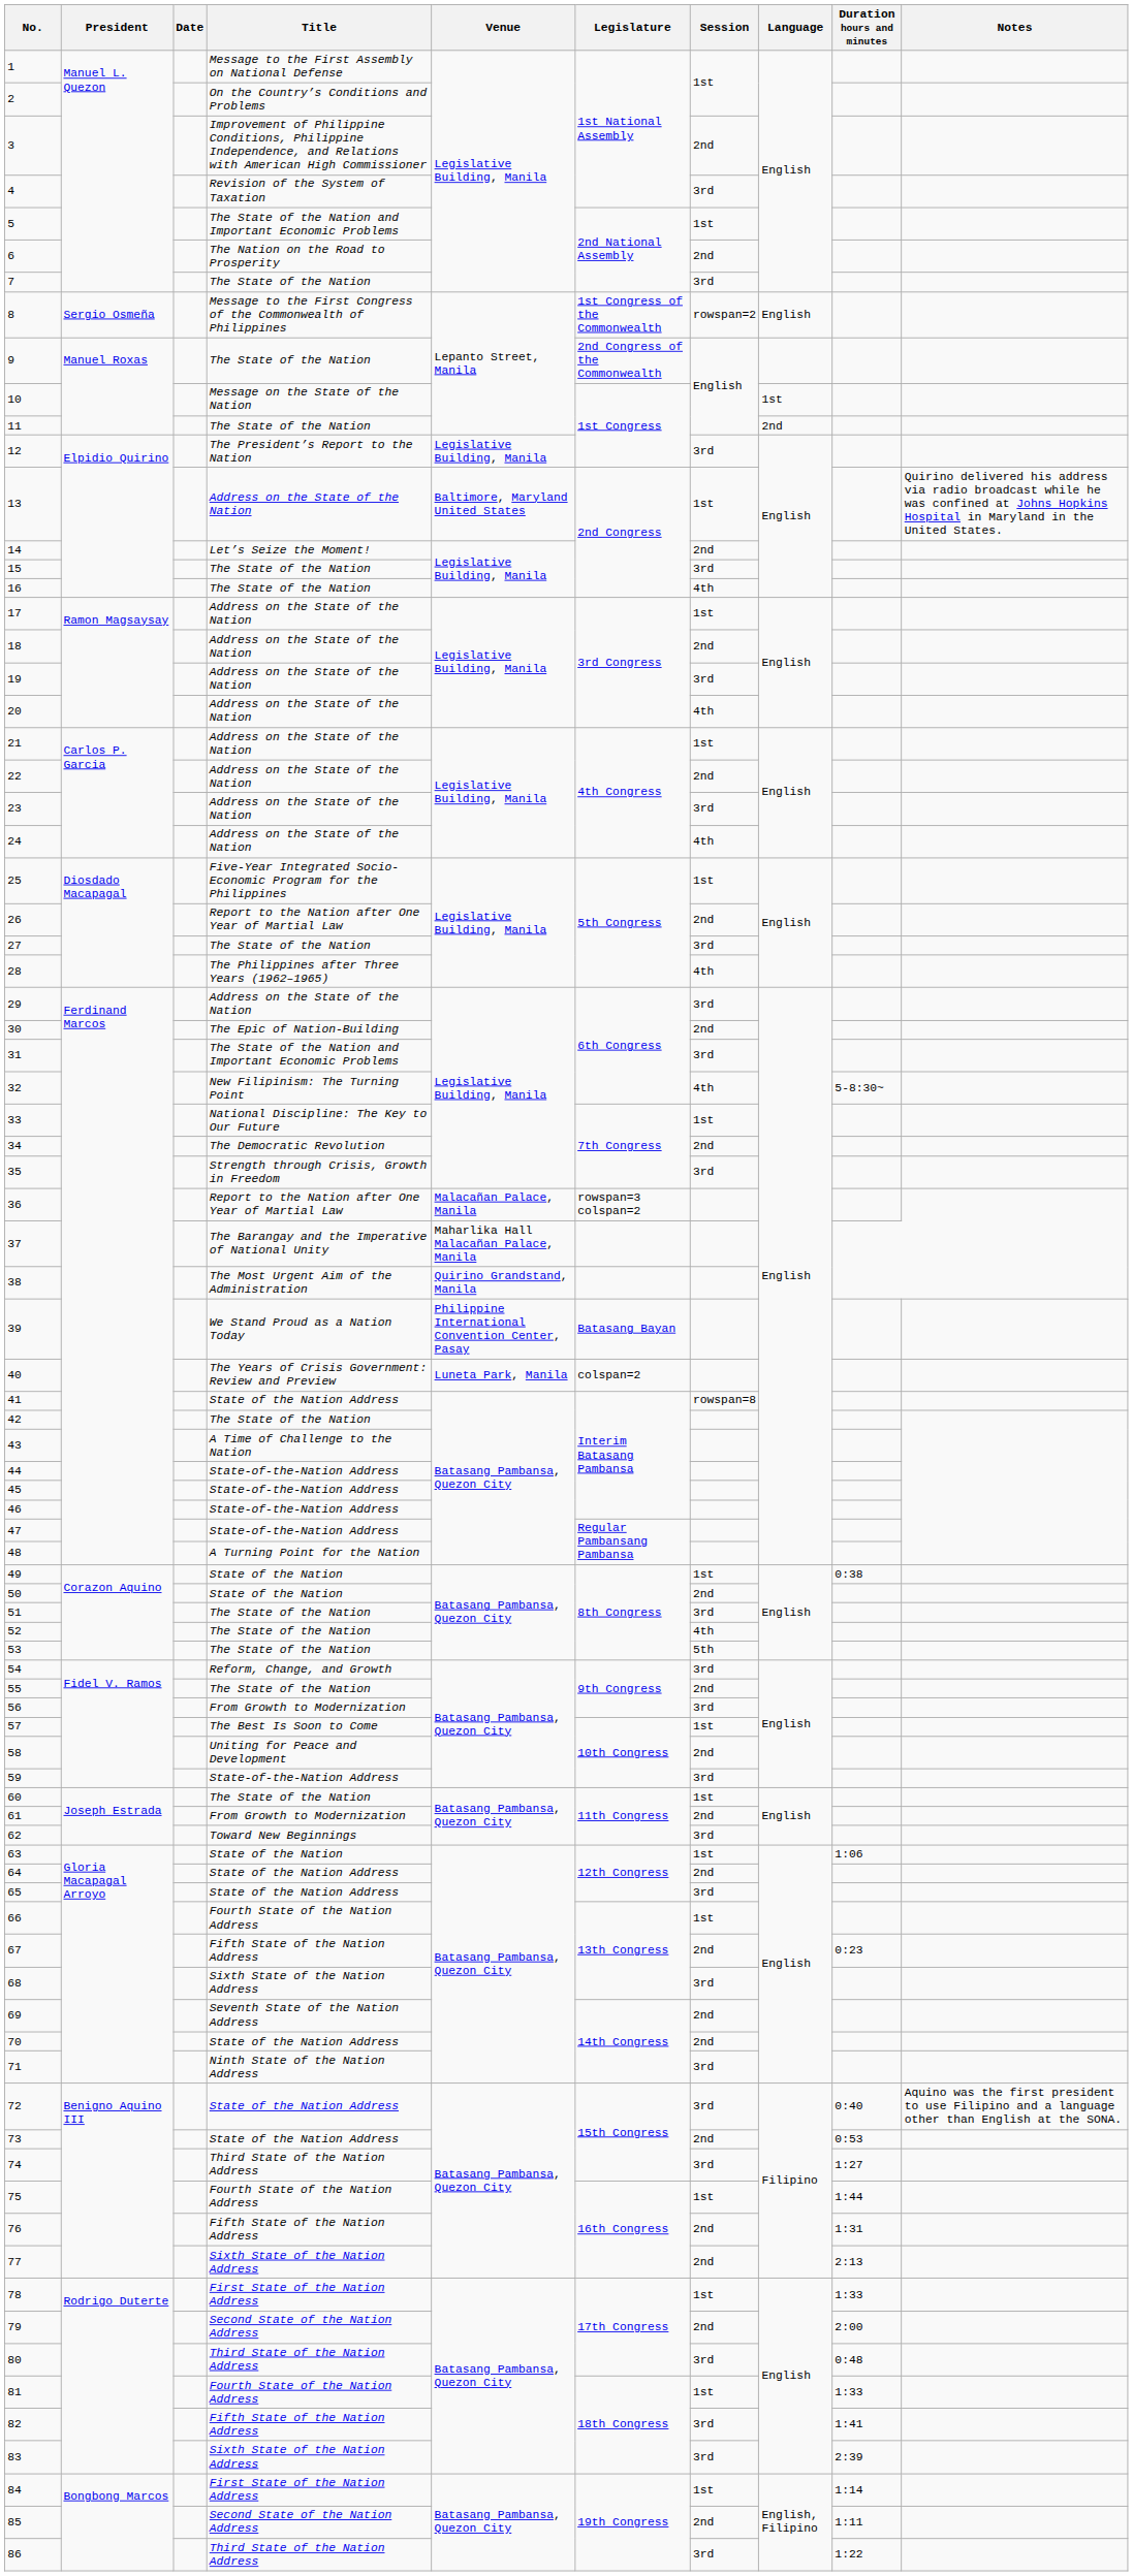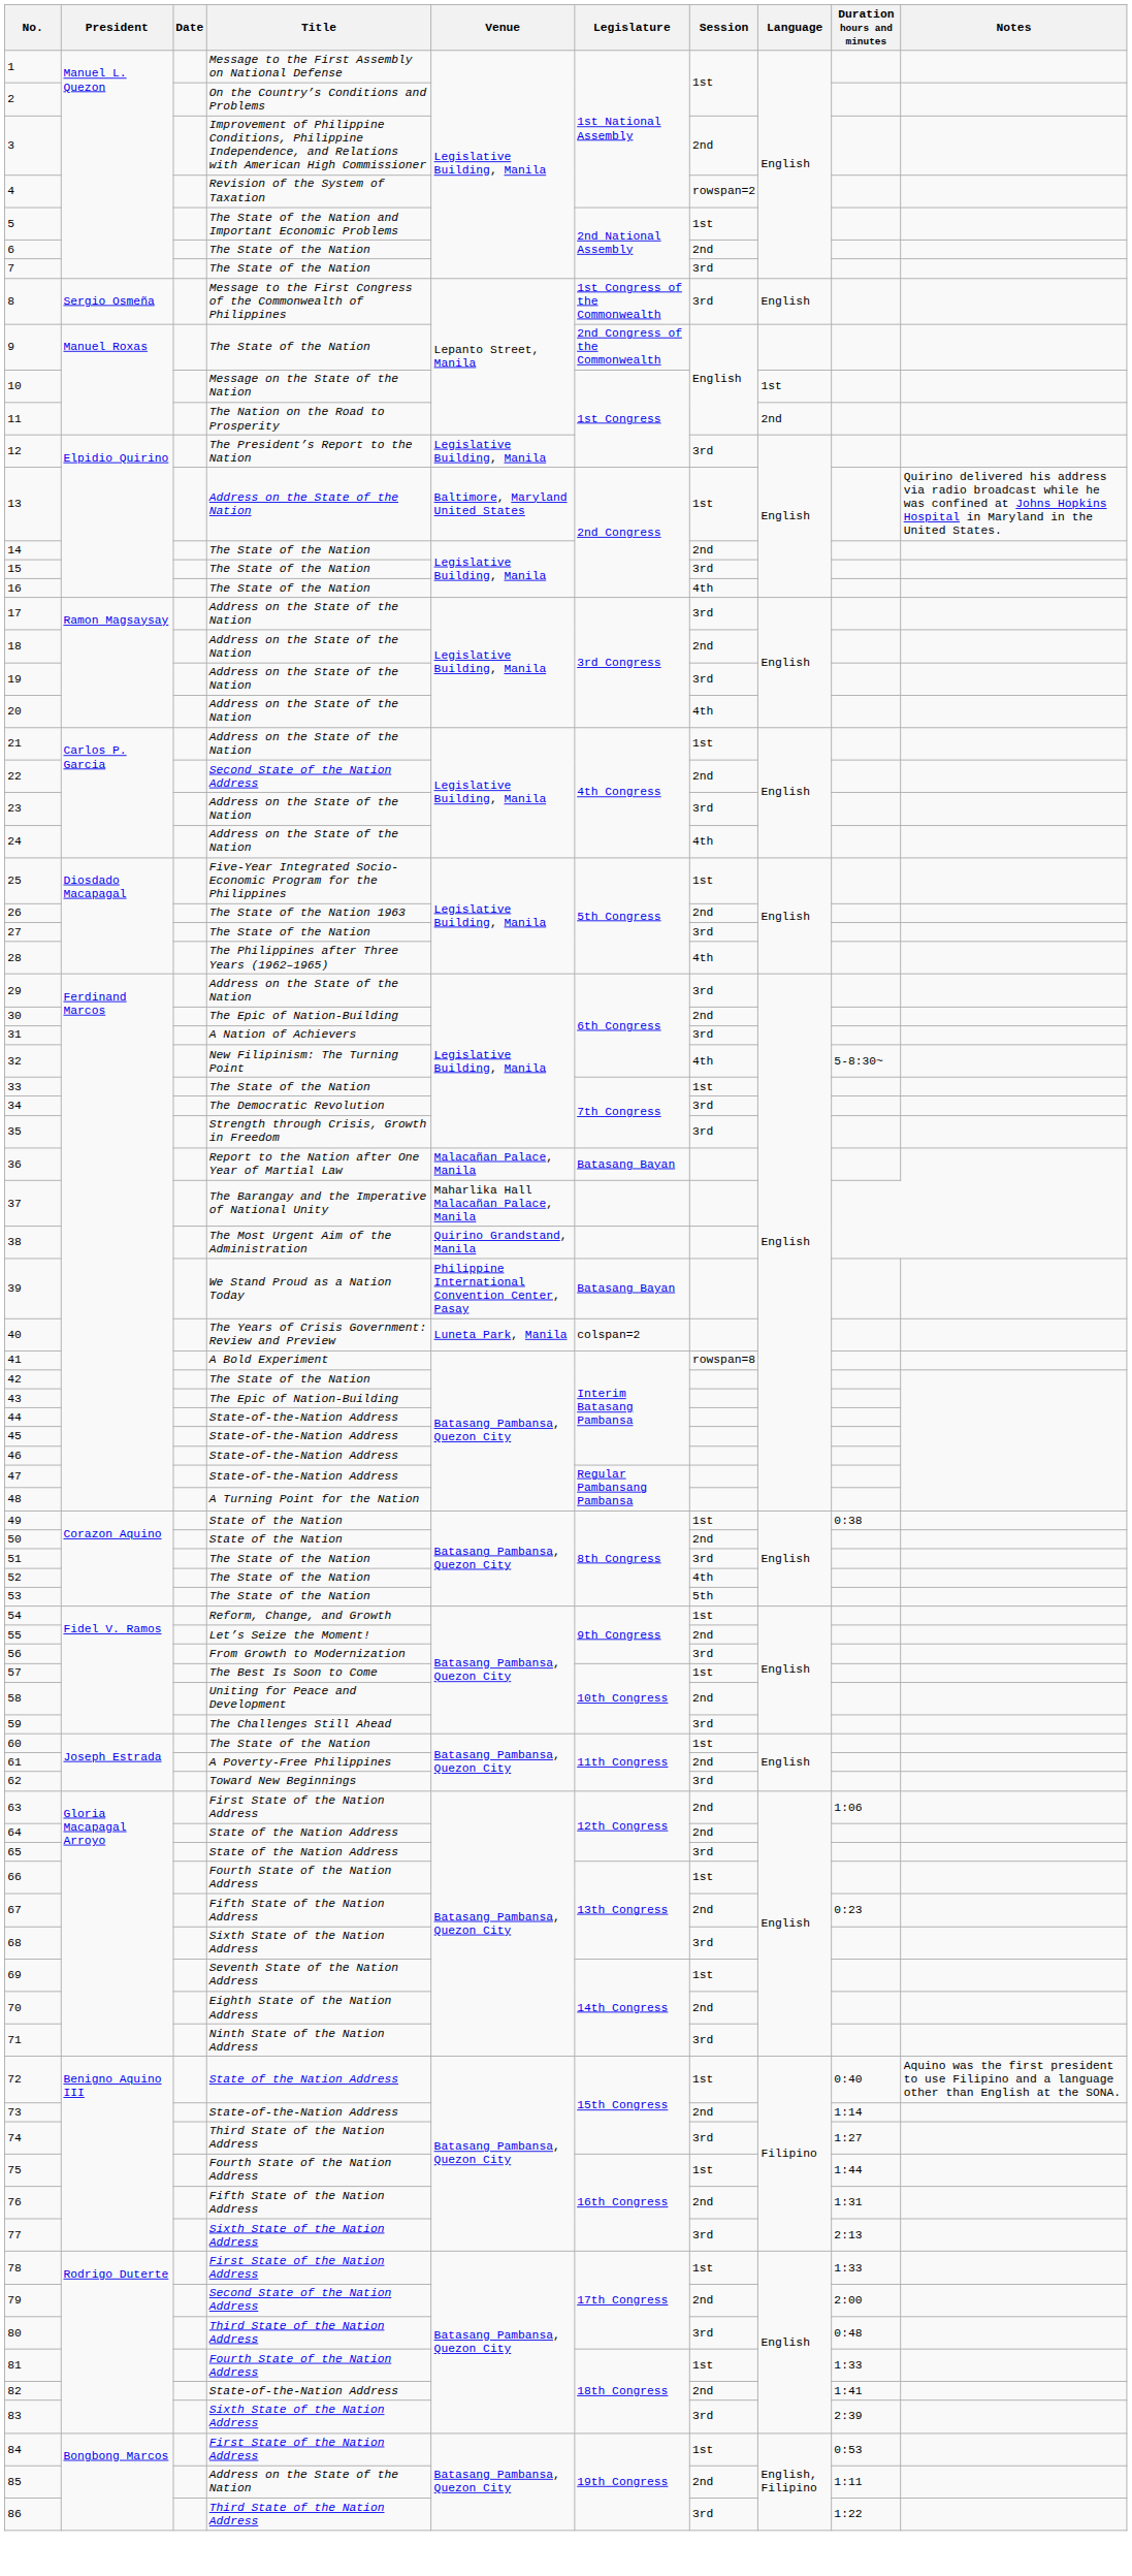4 | Session: 3rd -> rowspan=2
6 | Title: The Nation on the Road to Prosperity -> The State of the Nation
8 | Session: rowspan=2 -> 3rd
11 | Title: The State of the Nation -> The Nation on the Road to Prosperity
14 | Title: Let’s Seize the Moment! -> The State of the Nation
17 | Session: 1st -> 3rd
22 | Title: Address on the State of the Nation -> Second State of the Nation Address
26 | Title: Report to the Nation after One Year of Martial Law -> The State of the Nation 1963
31 | Title: The State of the Nation and Important Economic Problems -> A Nation of Achievers
33 | Title: National Discipline: The Key to Our Future -> The State of the Nation
34 | Session: 2nd -> 3rd
36 | Legislature: rowspan=3 colspan=2 -> Batasang Bayan
41 | Title: State of the Nation Address -> A Bold Experiment
43 | Title: A Time of Challenge to the Nation -> The Epic of Nation-Building
54 | Session: 3rd -> 1st
55 | Title: The State of the Nation -> Let’s Seize the Moment!
59 | Title: State-of-the-Nation Address -> The Challenges Still Ahead
61 | Title: From Growth to Modernization -> A Poverty-Free Philippines
63 | Title: State of the Nation -> First State of the Nation Address
63 | Session: 1st -> 2nd
69 | Session: 2nd -> 1st
70 | Title: State of the Nation Address -> Eighth State of the Nation Address
72 | Session: 3rd -> 1st
73 | Title: State of the Nation Address -> State-of-the-Nation Address
73 | Duration hours and minutes: 0:53 -> 1:14
77 | Session: 2nd -> 3rd
82 | Title: Fifth State of the Nation Address -> State-of-the-Nation Address
82 | Session: 3rd -> 2nd
84 | Duration hours and minutes: 1:14 -> 0:53
85 | Title: Second State of the Nation Address -> Address on the State of the Nation
